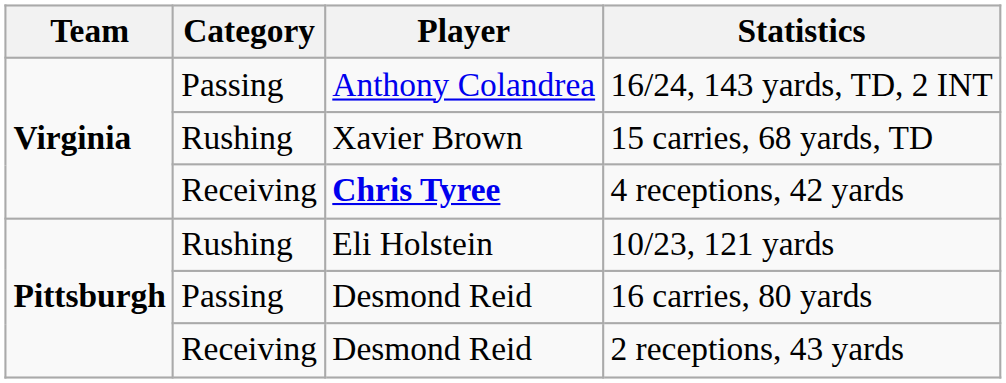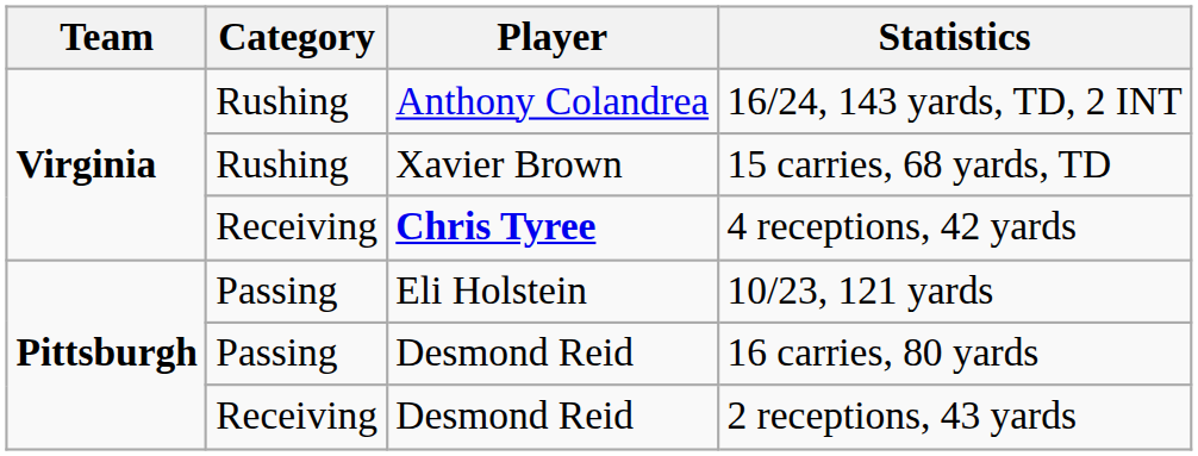16/24, 143 yards, TD, 2 INT | Category: Passing -> Rushing
10/23, 121 yards | Category: Rushing -> Passing
